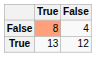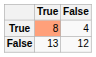row 2 | column 1: False -> True
row 3 | column 1: True -> False
